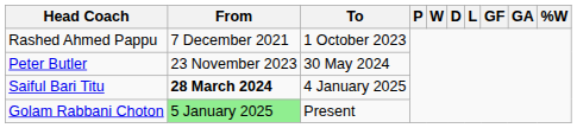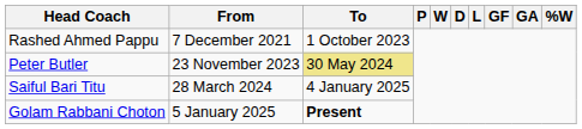Peter Butler | To: no background -> khaki background
Saiful Bari Titu | From: bold -> normal
Golam Rabbani Choton | From: lightgreen background -> no background
Golam Rabbani Choton | To: normal -> bold
